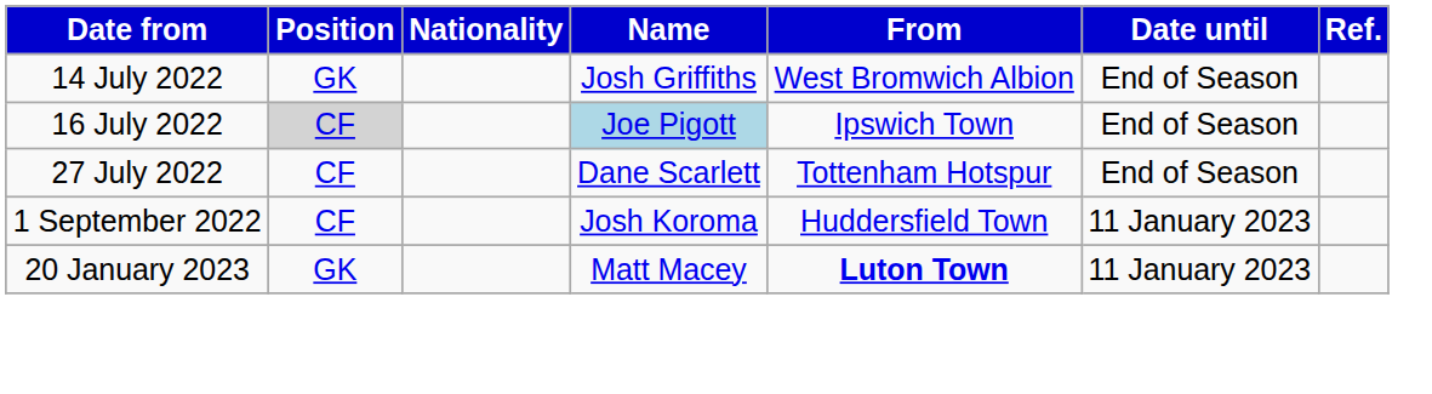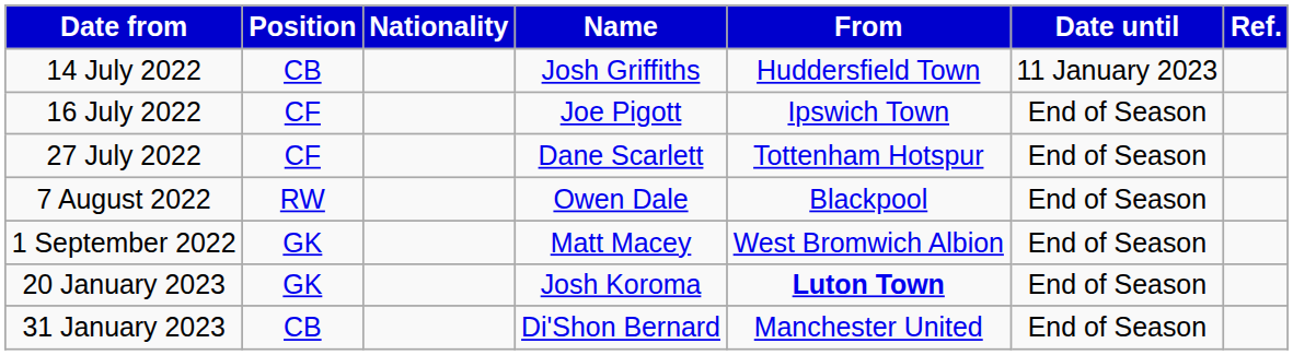14 July 2022 | Position: GK -> CB
14 July 2022 | From: West Bromwich Albion -> Huddersfield Town
14 July 2022 | Date until: End of Season -> 11 January 2023
16 July 2022 | Position: lightgrey background -> no background
16 July 2022 | Name: lightblue background -> no background
+ row: 7 August 2022 | RW | Owen Dale | Blackpool | End of Season
1 September 2022 | Position: CF -> GK
1 September 2022 | Name: Josh Koroma -> Matt Macey
1 September 2022 | From: Huddersfield Town -> West Bromwich Albion
1 September 2022 | Date until: 11 January 2023 -> End of Season
20 January 2023 | Name: Matt Macey -> Josh Koroma
20 January 2023 | Date until: 11 January 2023 -> End of Season
+ row: 31 January 2023 | CB | Di'Shon Bernard | Manchester United | End of Season
